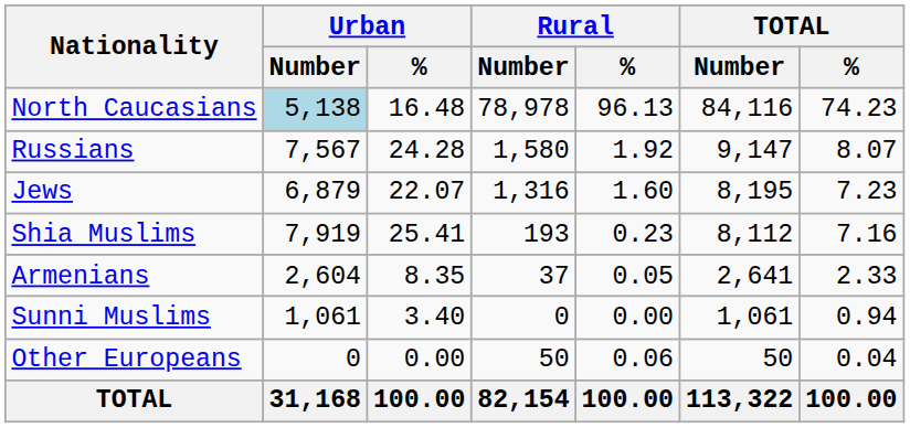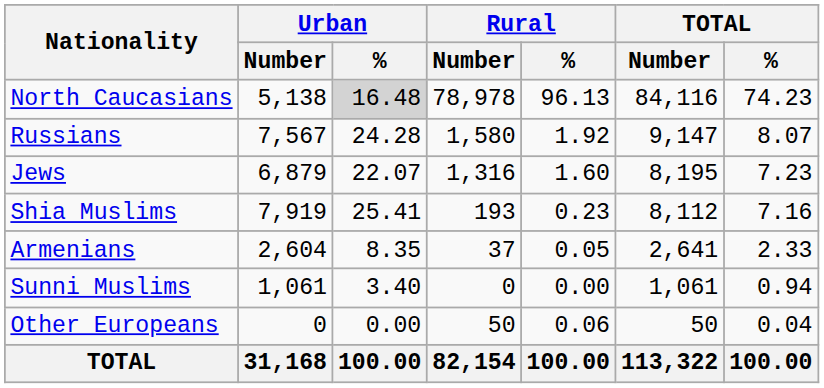North Caucasians | Urban / Number: lightblue background -> no background
North Caucasians | Urban / %: no background -> lightgrey background
